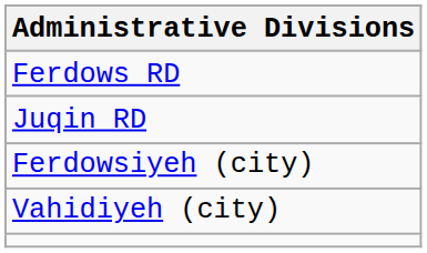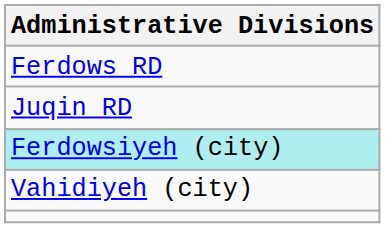row 4 | column 1: no background -> paleturquoise background
